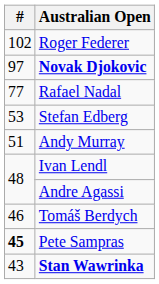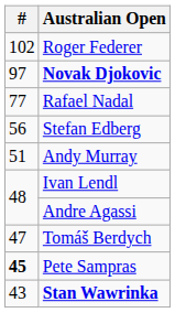Stefan Edberg | #: 53 -> 56
Tomáš Berdych | #: 46 -> 47
